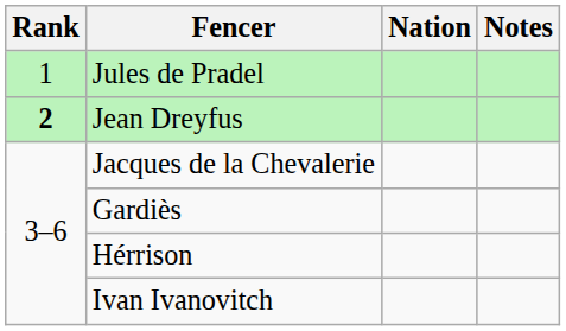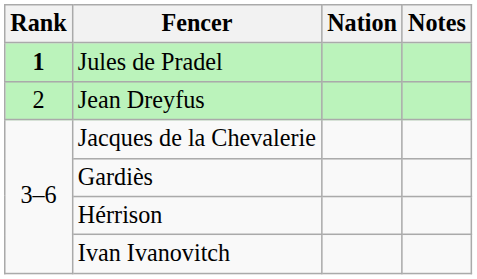Jules de Pradel | Rank: normal -> bold
Jean Dreyfus | Rank: bold -> normal
